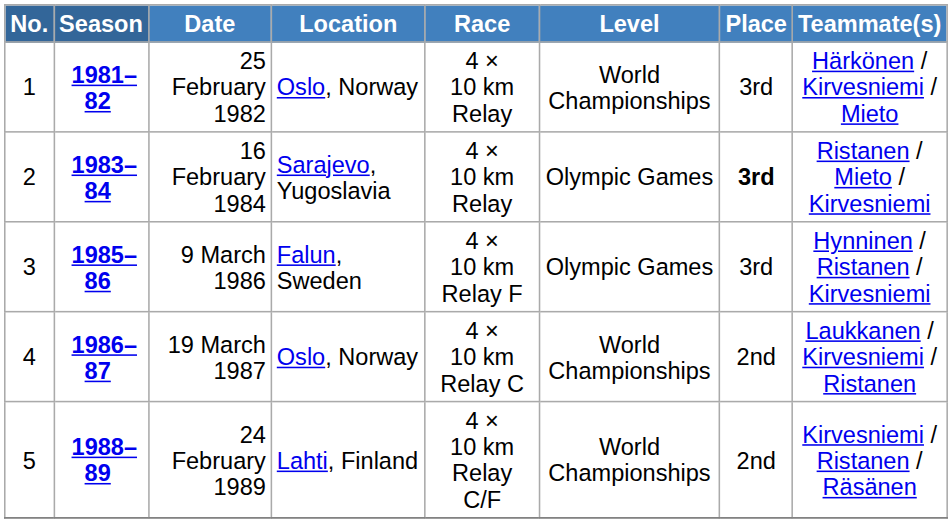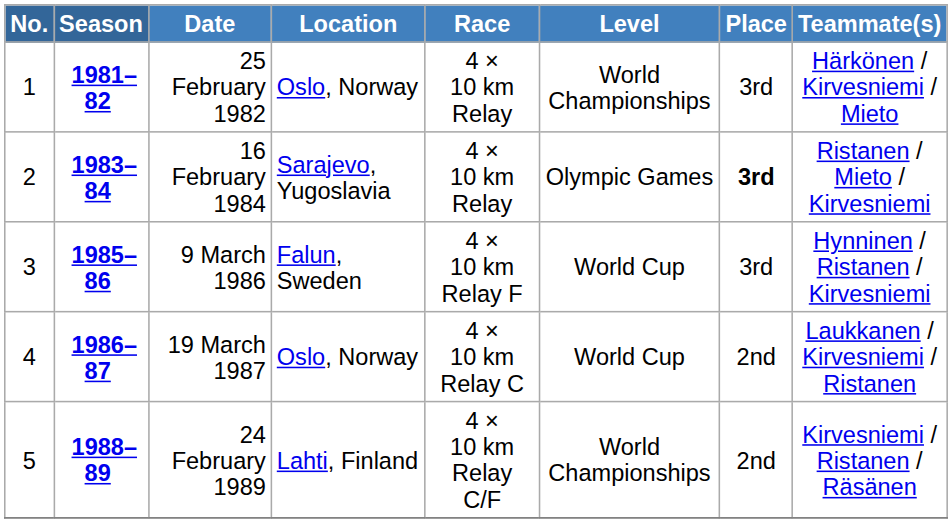9 March 1986 | Level: Olympic Games -> World Cup
19 March 1987 | Level: World Championships -> World Cup
